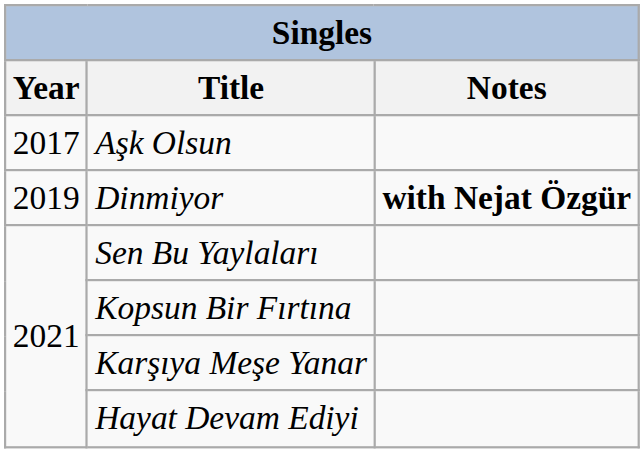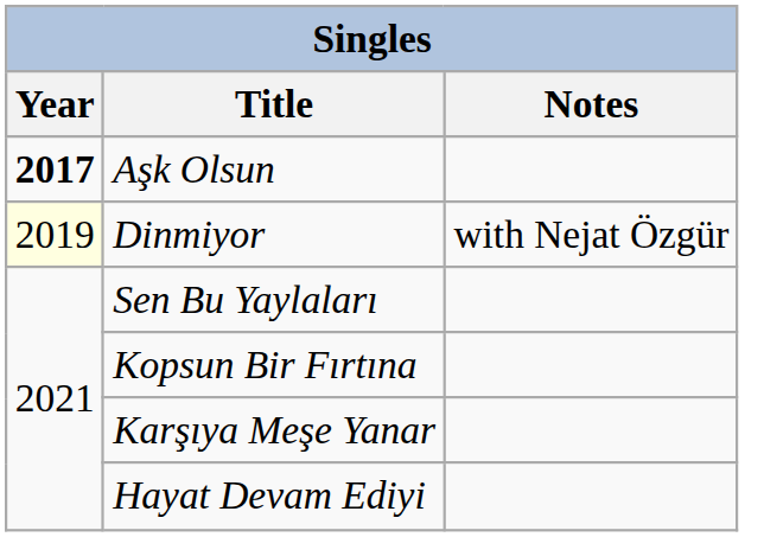Aşk Olsun | Year: normal -> bold
Dinmiyor | Year: no background -> lightyellow background
Dinmiyor | Notes: bold -> normal
